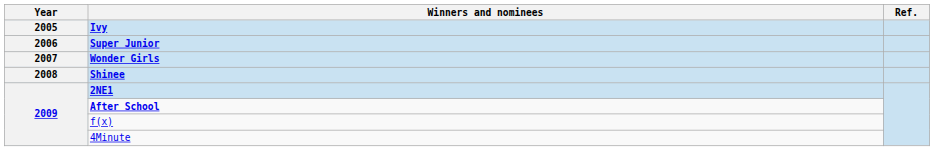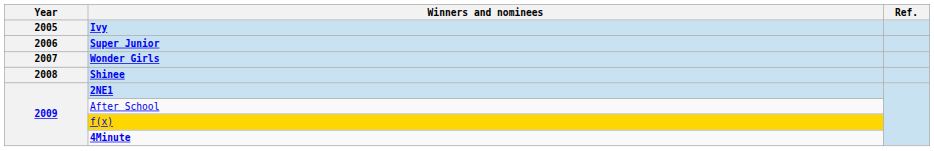After School | Winners and nominees: bold -> normal
f(x) | Winners and nominees: no background -> gold background
4Minute | Winners and nominees: normal -> bold
